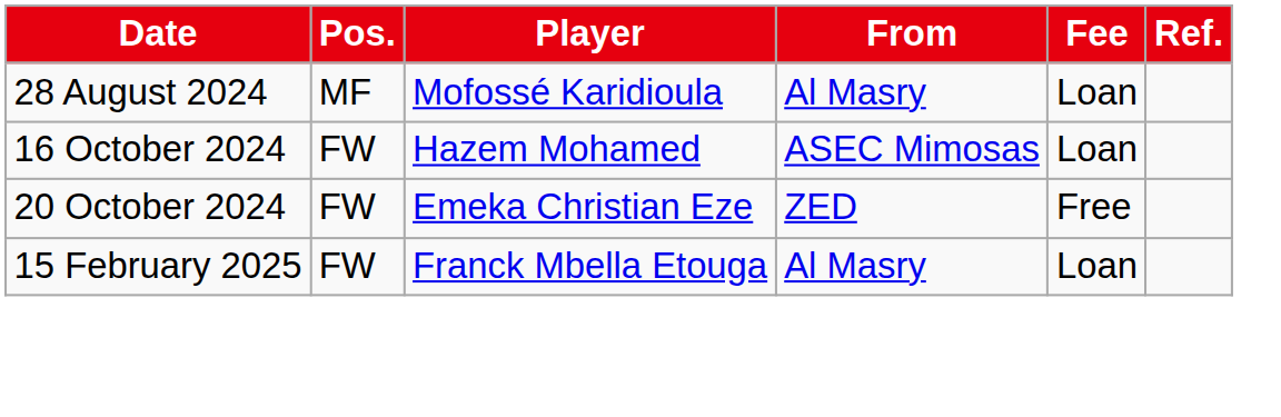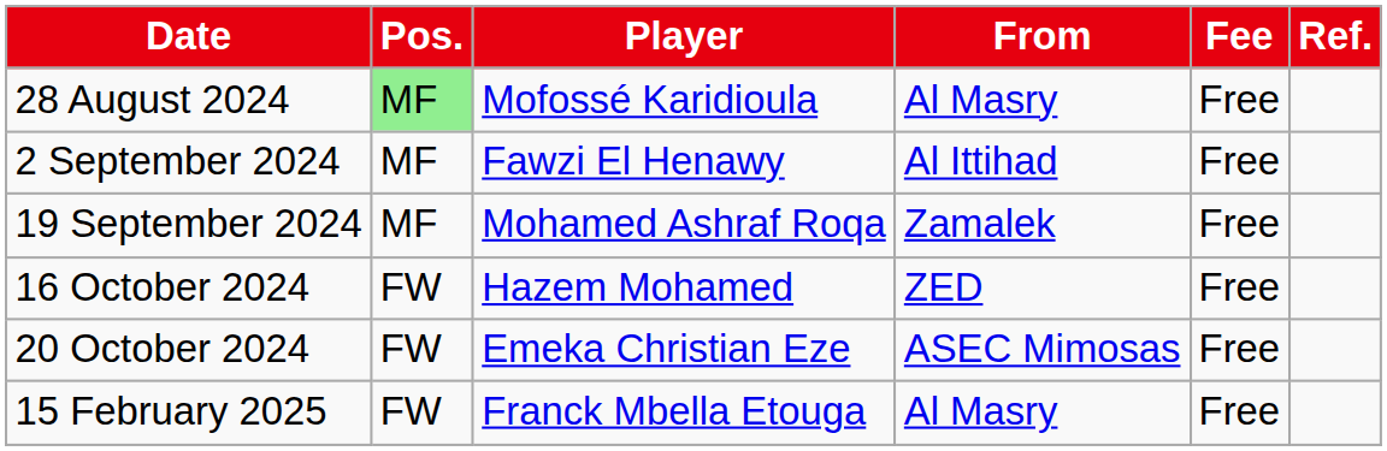28 August 2024 | Pos.: no background -> lightgreen background
28 August 2024 | Fee: Loan -> Free
+ row: 2 September 2024 | MF | Fawzi El Henawy | Al Ittihad | Free
+ row: 19 September 2024 | MF | Mohamed Ashraf Roqa | Zamalek | Free
16 October 2024 | From: ASEC Mimosas -> ZED
16 October 2024 | Fee: Loan -> Free
20 October 2024 | From: ZED -> ASEC Mimosas
15 February 2025 | Fee: Loan -> Free
